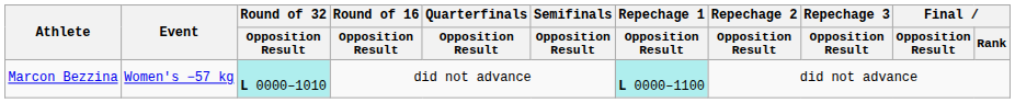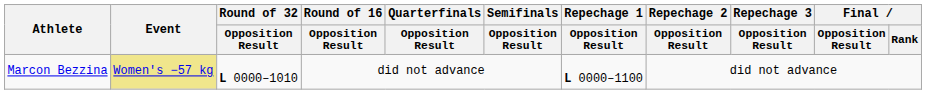Marcon Bezzina | Event: no background -> khaki background
Marcon Bezzina | Round of 32 / Opposition Result: paleturquoise background -> no background
Marcon Bezzina | Repechage 1 / Opposition Result: paleturquoise background -> no background
